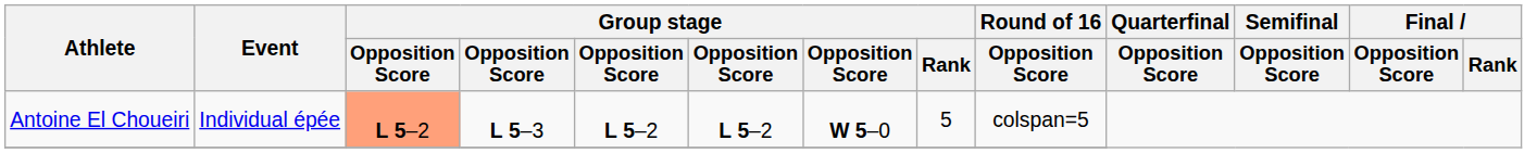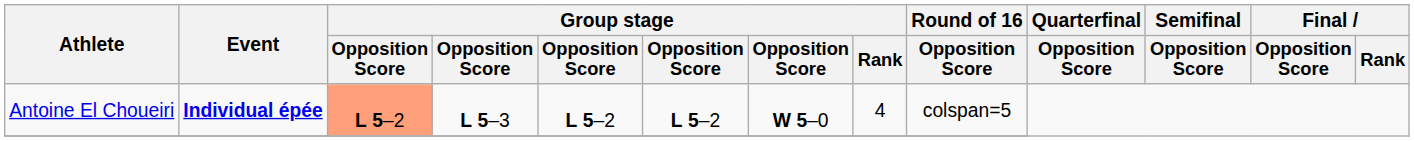Antoine El Choueiri | Event: normal -> bold
Antoine El Choueiri | Group stage / Rank: 5 -> 4
